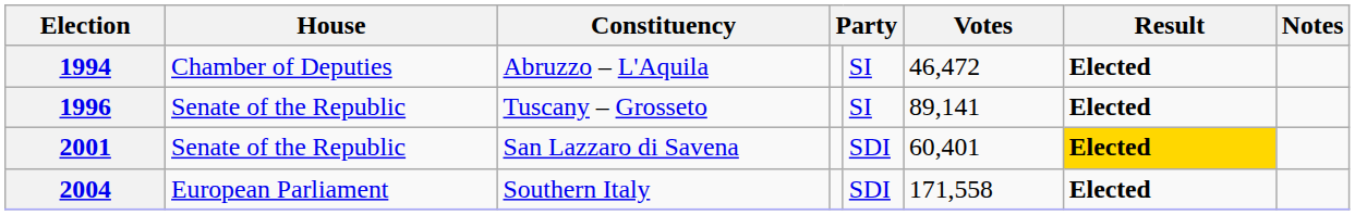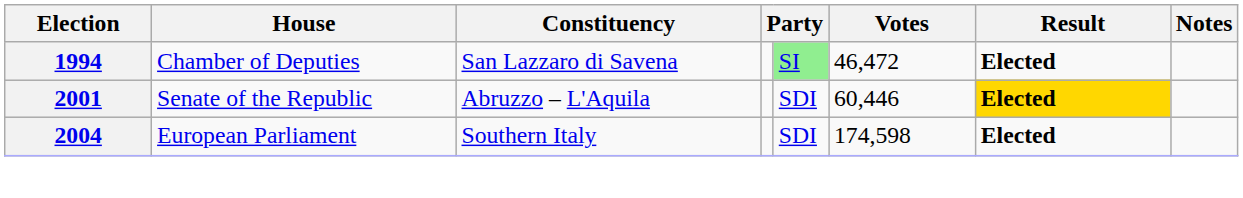1994 | Constituency: Abruzzo – L'Aquila -> San Lazzaro di Savena
1994 | column 5: no background -> lightgreen background
- row: 1996 | Senate of the Republic | Tuscany – Grosseto | SI | 89,141 | Elected
2001 | Constituency: San Lazzaro di Savena -> Abruzzo – L'Aquila
2001 | Votes: 60,401 -> 60,446
2004 | Votes: 171,558 -> 174,598
